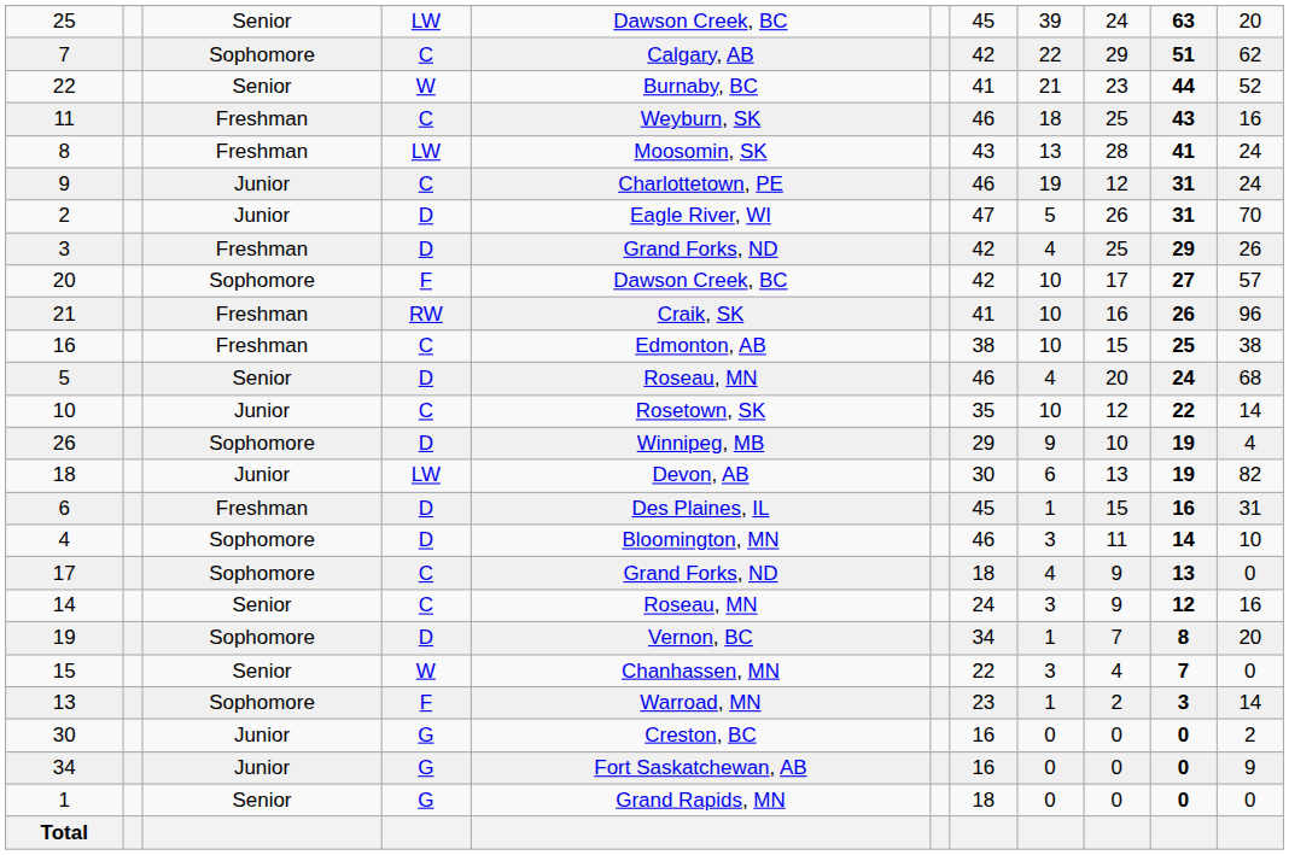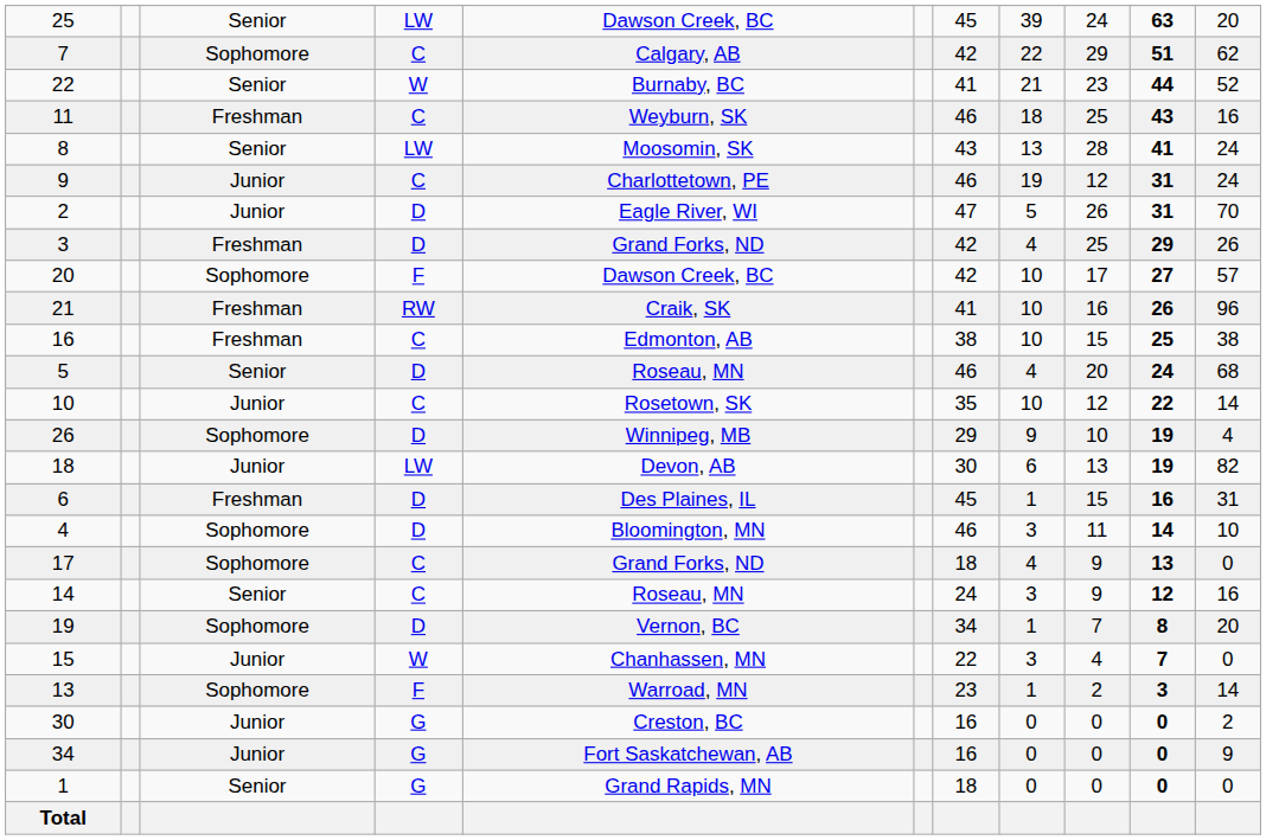row 5 | column 3: Freshman -> Senior
row 21 | column 3: Senior -> Junior
